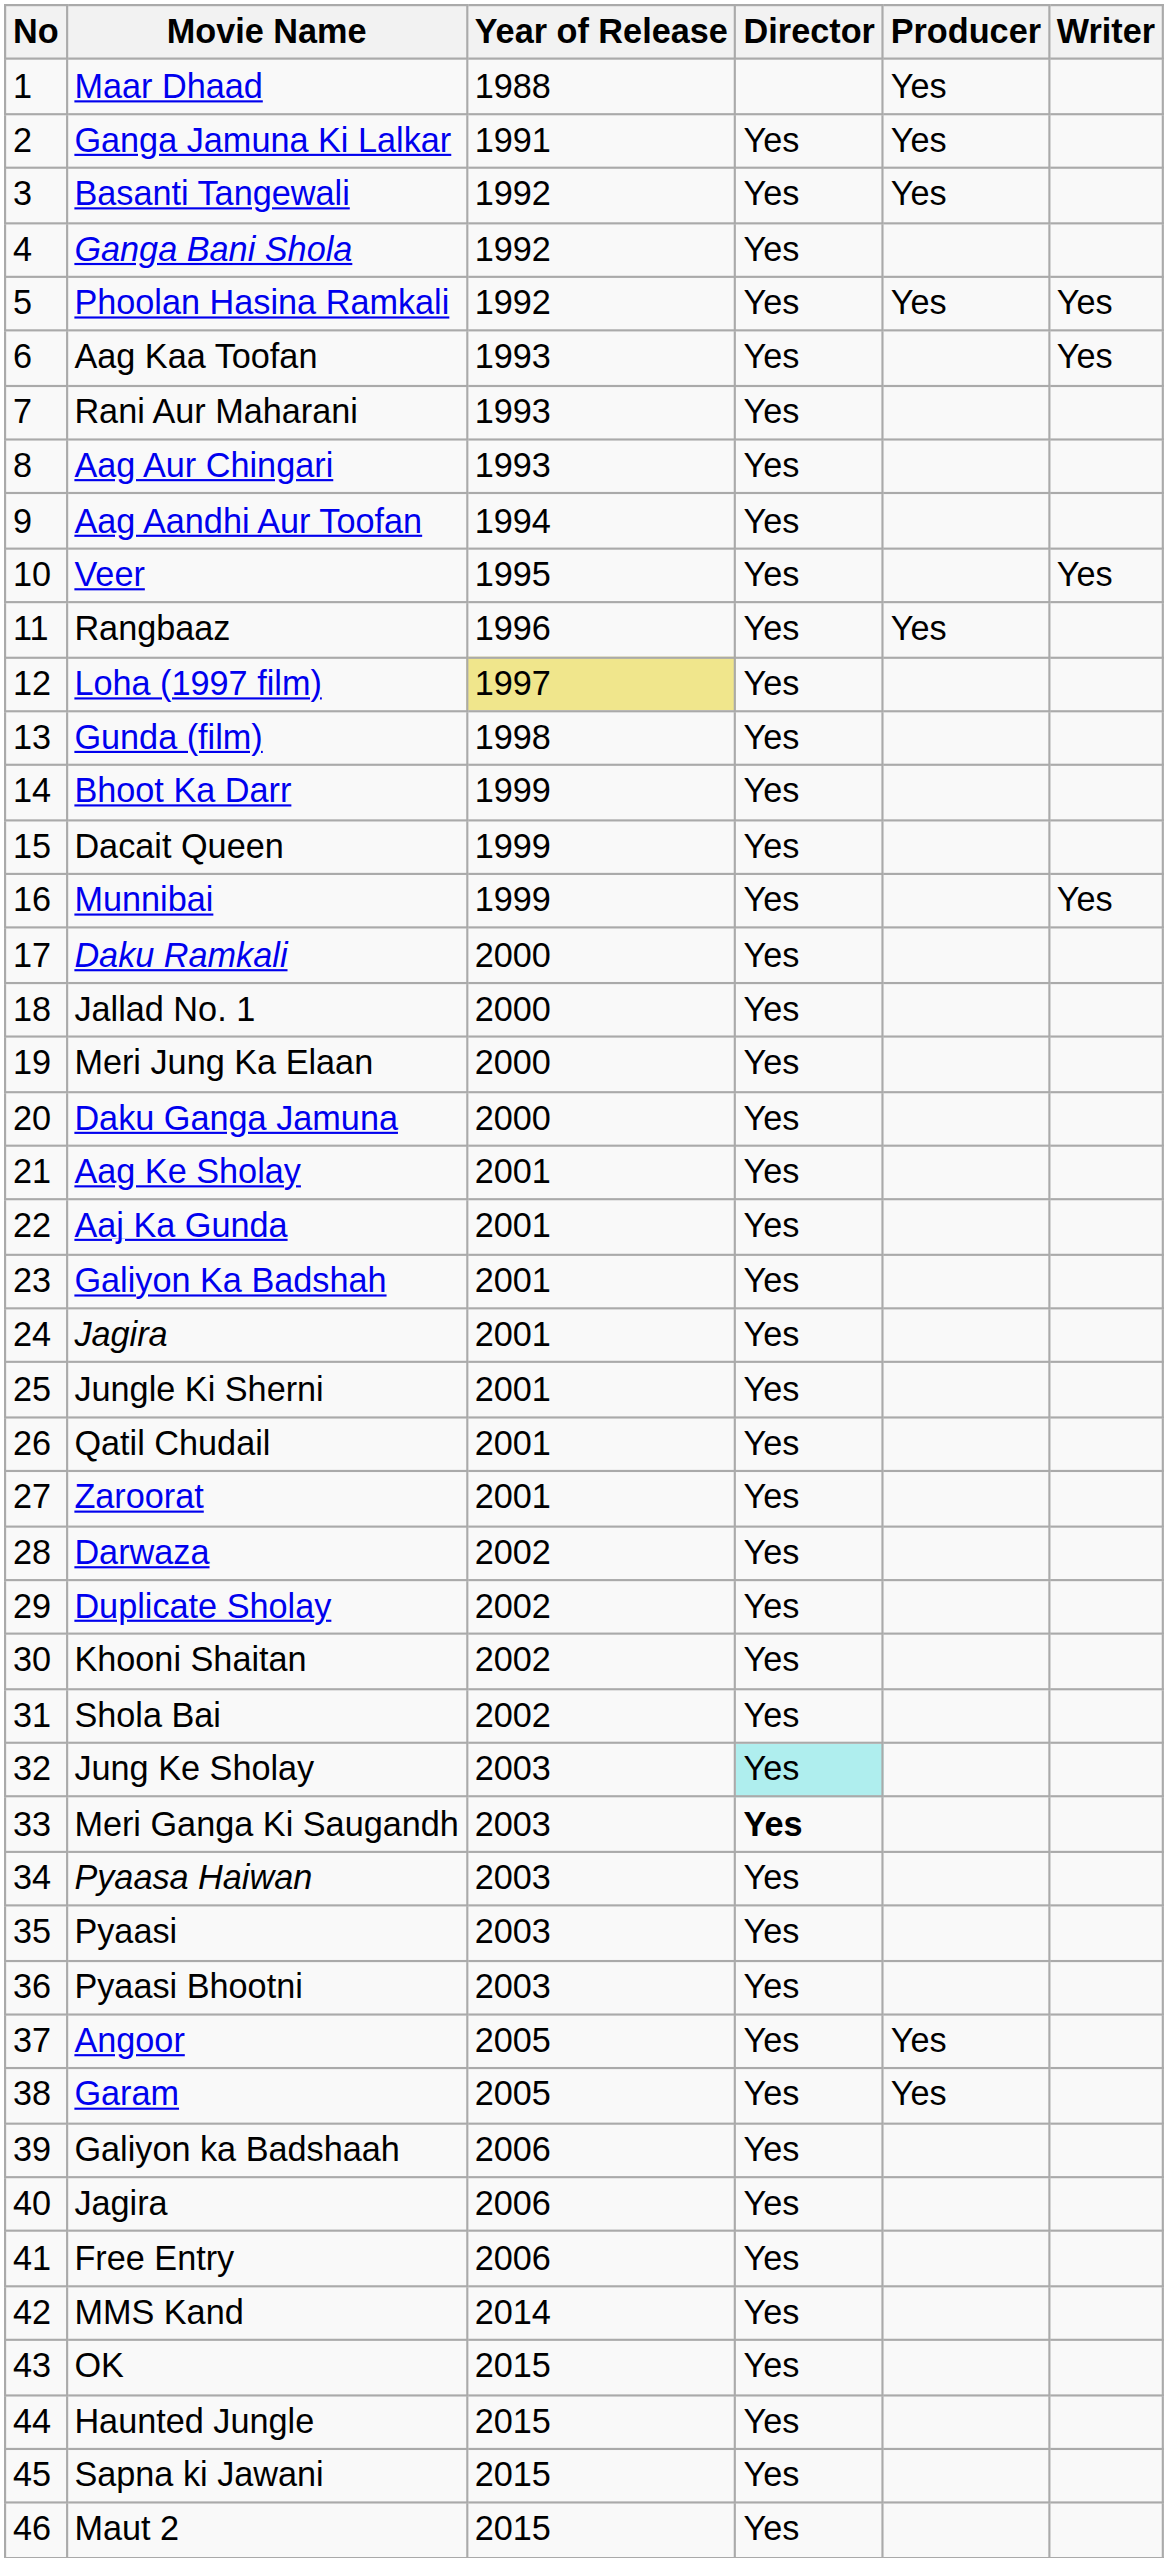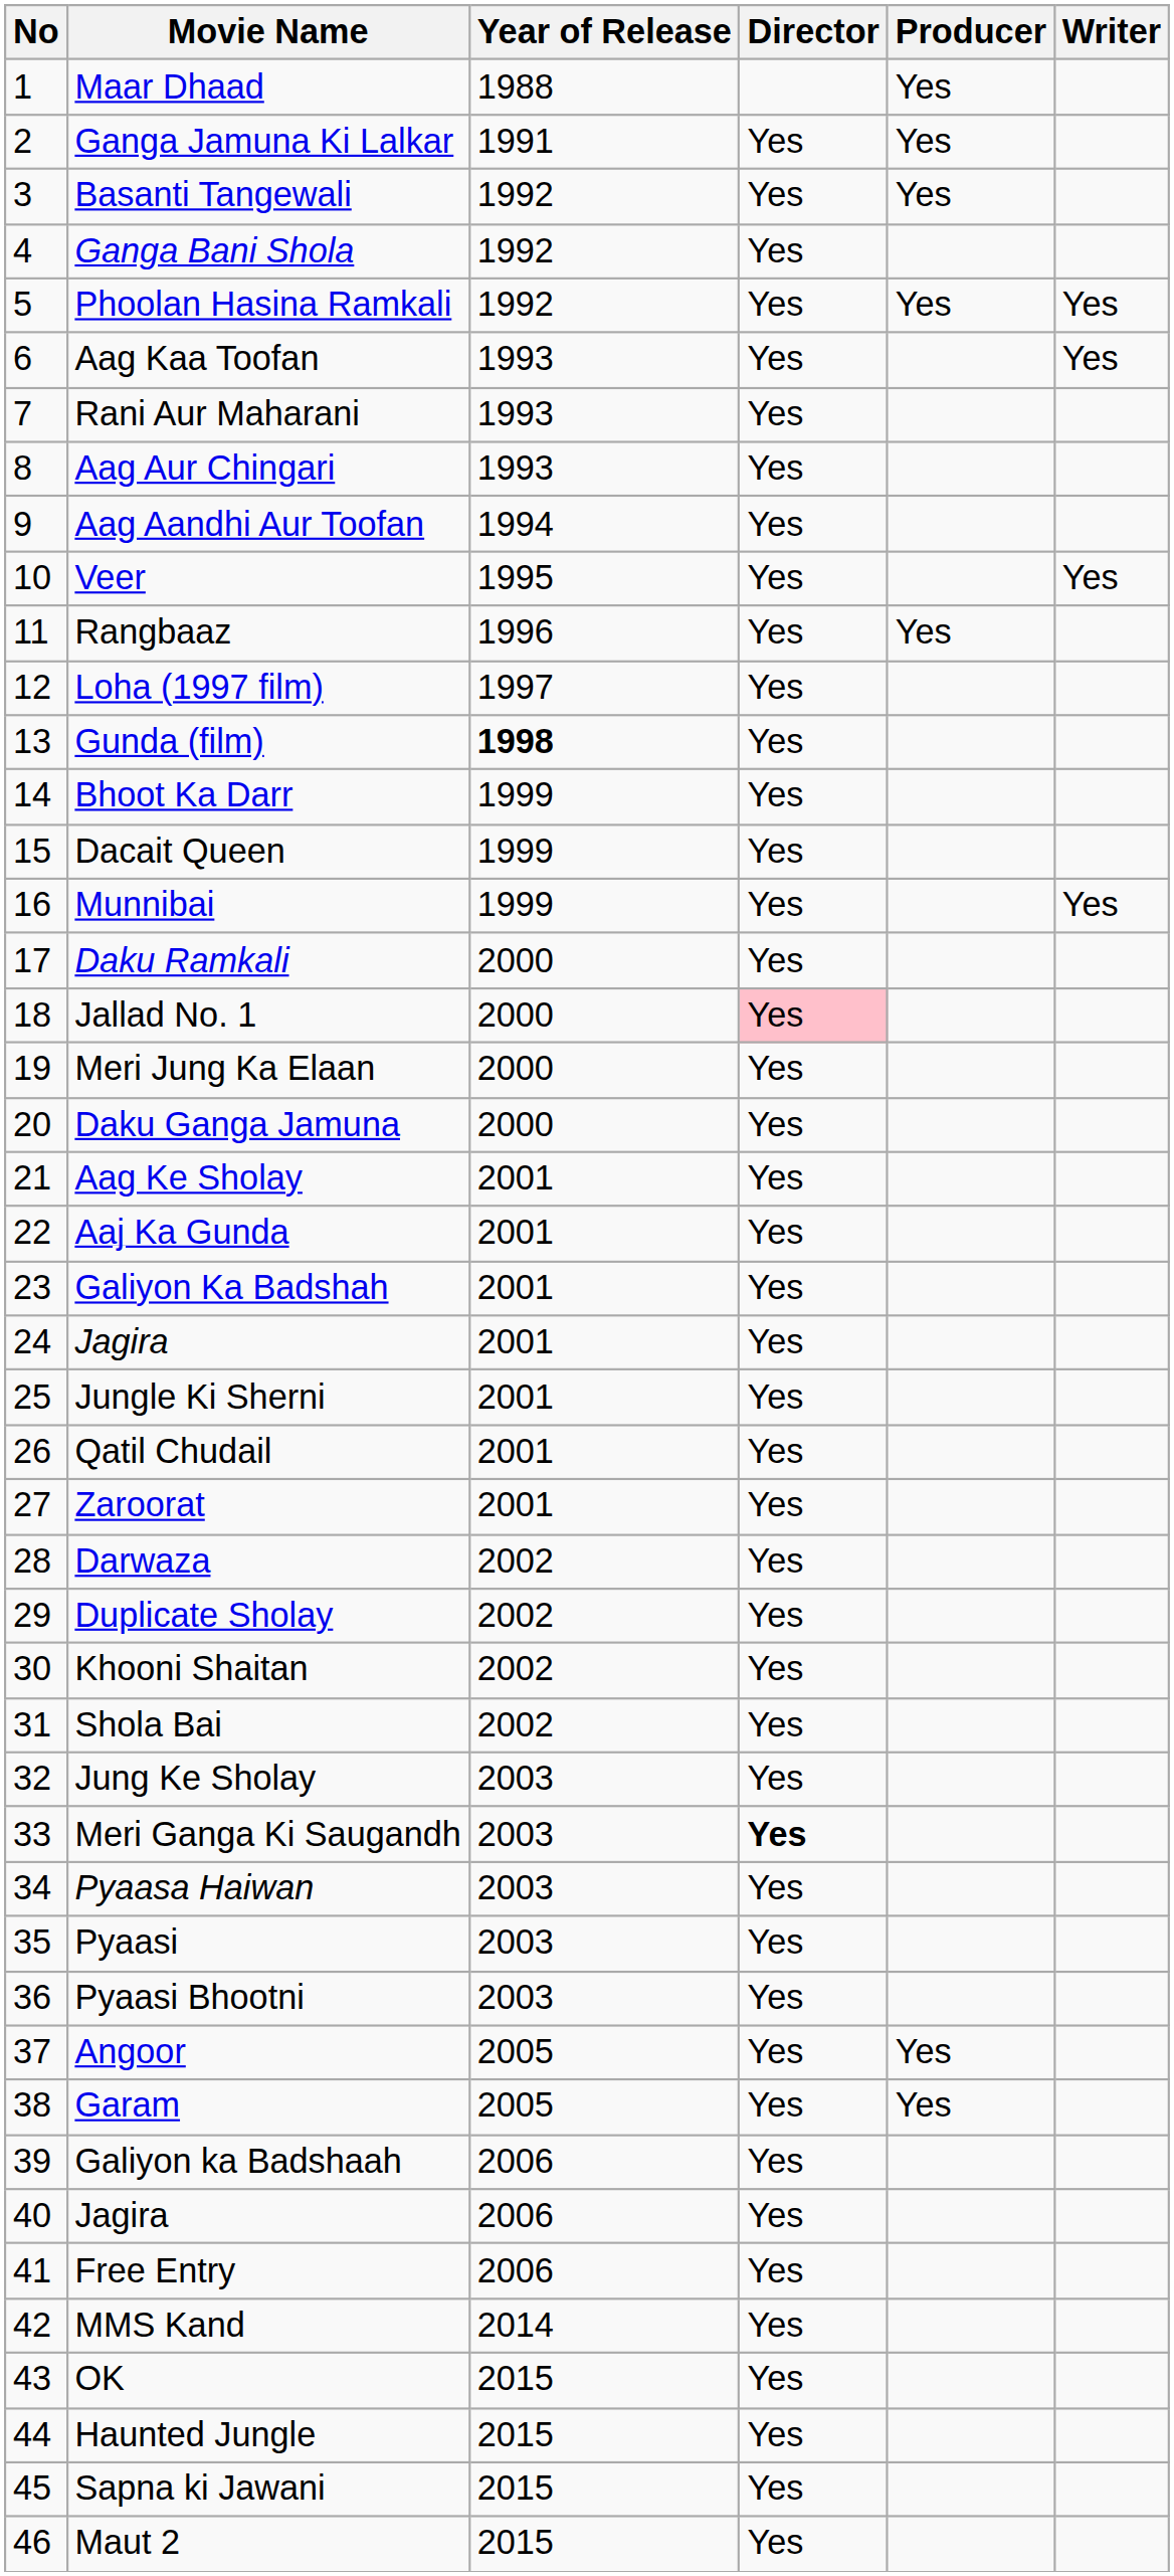Loha (1997 film) | Year of Release: khaki background -> no background
Gunda (film) | Year of Release: normal -> bold
Jallad No. 1 | Director: no background -> pink background
Jung Ke Sholay | Director: paleturquoise background -> no background
